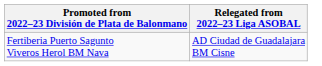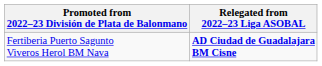Fertiberia Puerto Sagunto Viveros Herol BM Nava | Relegated from 2022–23 Liga ASOBAL: normal -> bold
